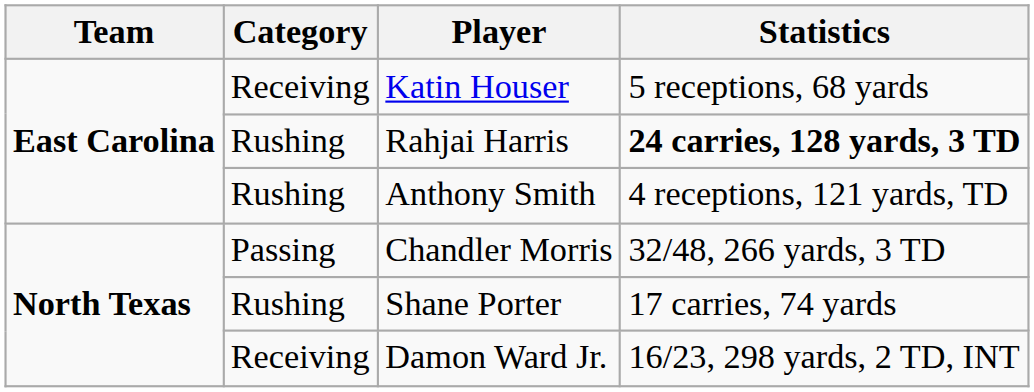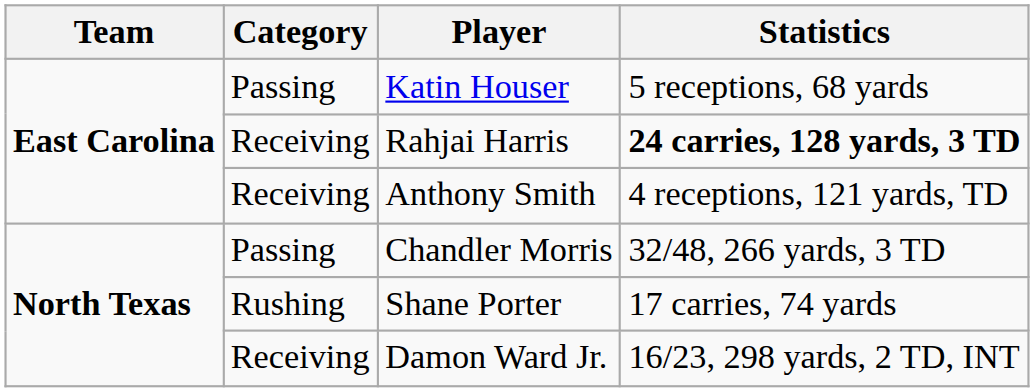Katin Houser | Category: Receiving -> Passing
Rahjai Harris | Category: Rushing -> Receiving
Anthony Smith | Category: Rushing -> Receiving
